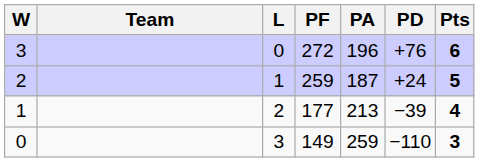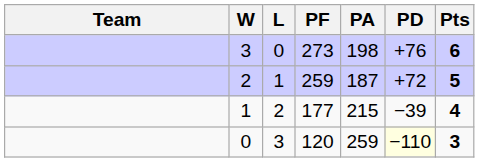columns swapped: Team <-> W
row 2 | PF: 272 -> 273
row 2 | PA: 196 -> 198
row 3 | PD: +24 -> +72
row 4 | PA: 213 -> 215
row 5 | PF: 149 -> 120
row 5 | PD: no background -> lightyellow background
